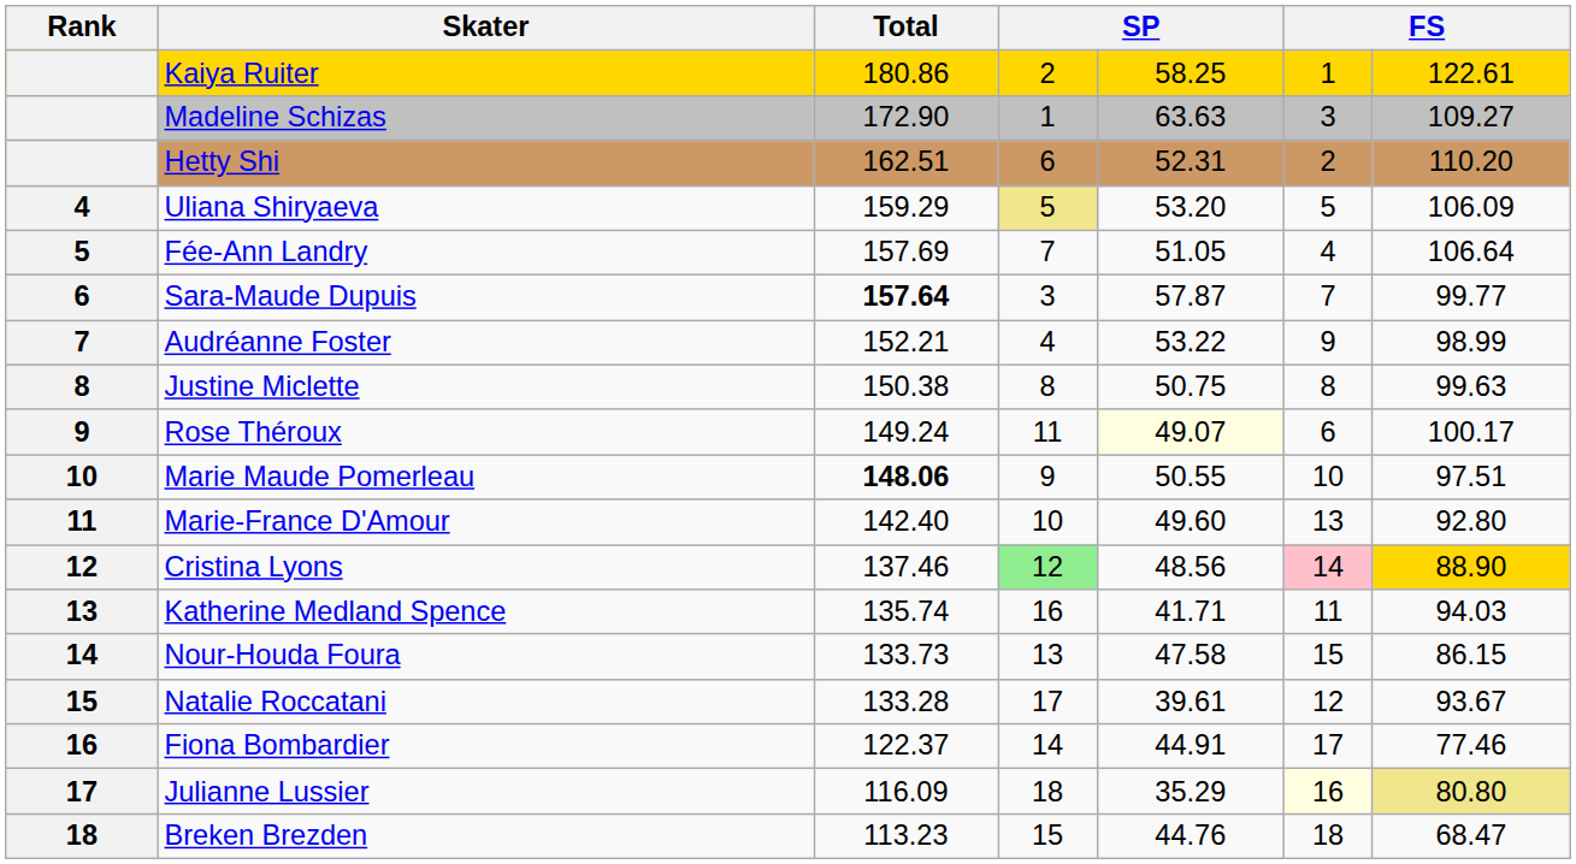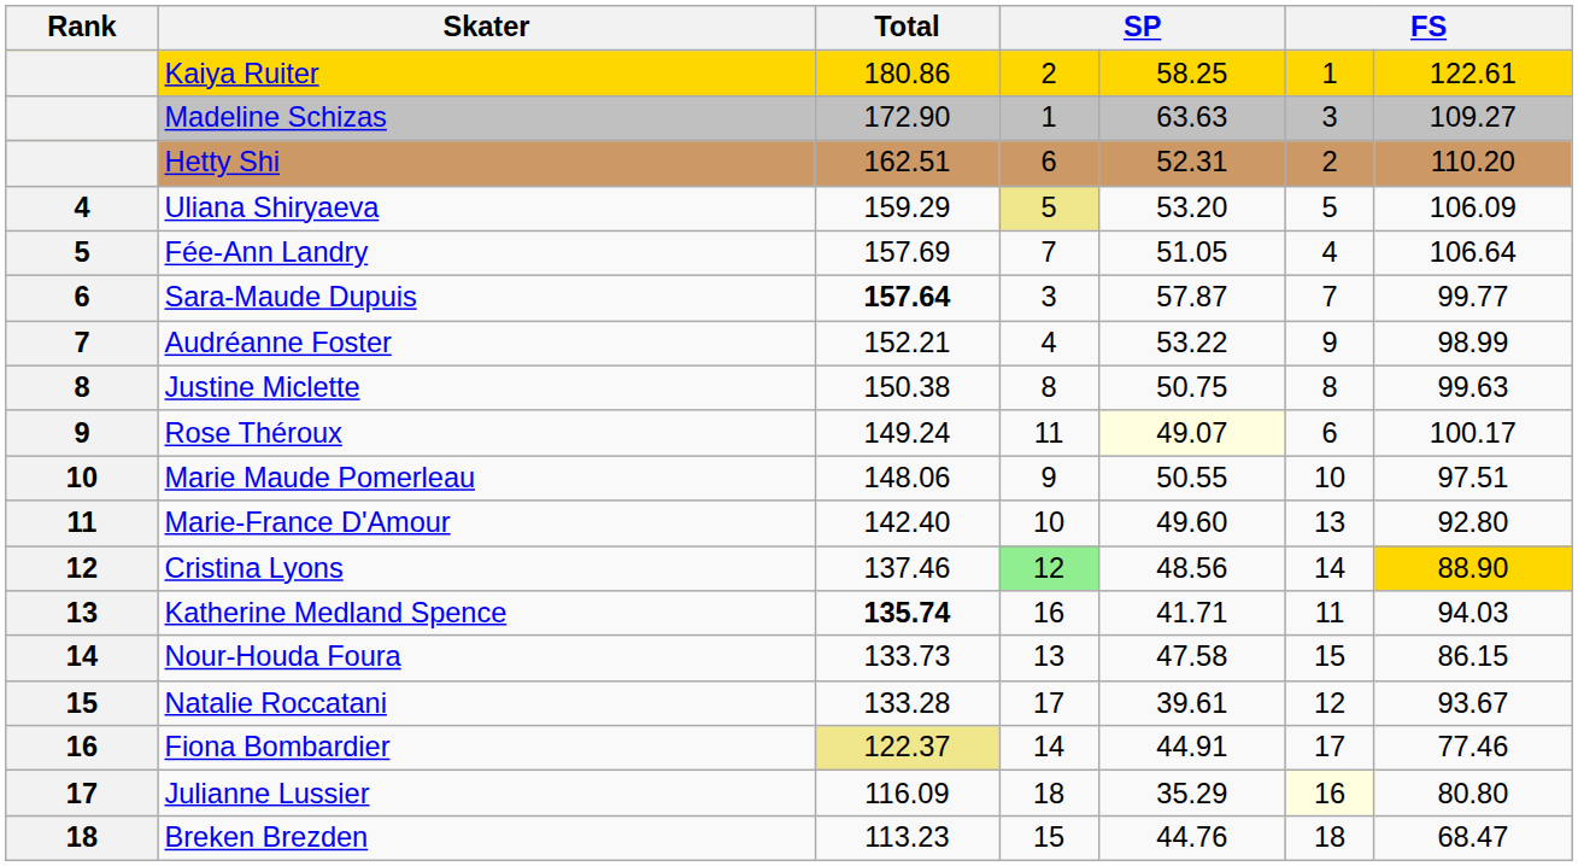Marie Maude Pomerleau | Total: bold -> normal
Cristina Lyons | column 6: pink background -> no background
Katherine Medland Spence | Total: normal -> bold
Fiona Bombardier | Total: no background -> khaki background
Julianne Lussier | column 7: khaki background -> no background
